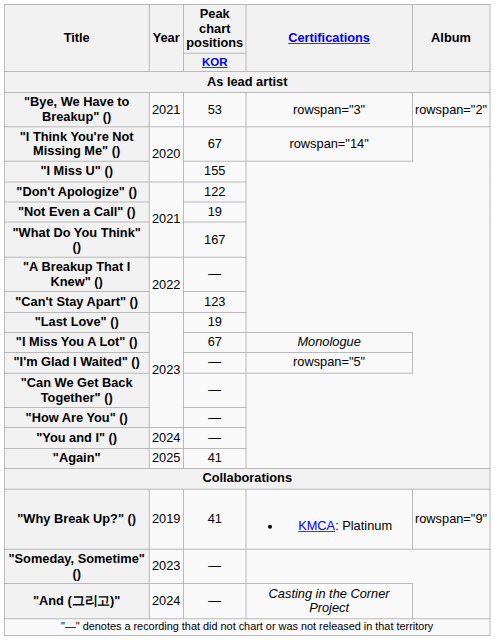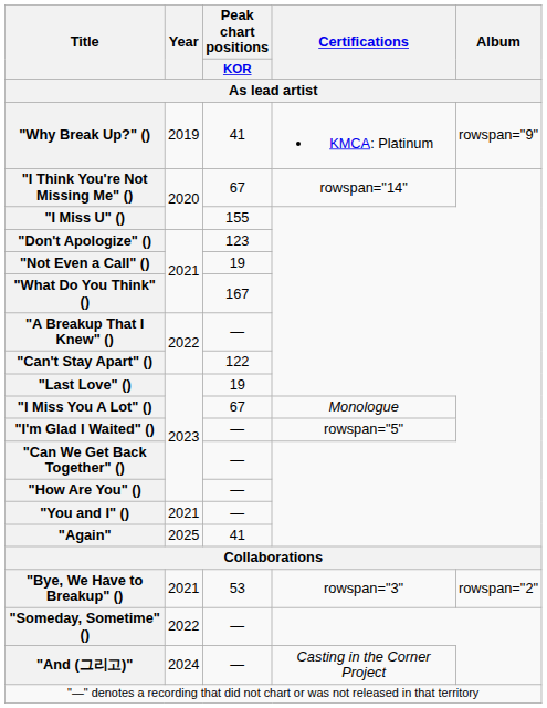rows swapped: "Why Break Up?" () <-> "Bye, We Have to Breakup" ()
"Don't Apologize" () | Peak chart positions / KOR: 122 -> 123
"Can't Stay Apart" () | Peak chart positions / KOR: 123 -> 122
"You and I" () | Year: 2024 -> 2021
"Someday, Sometime" () | Year: 2023 -> 2022
